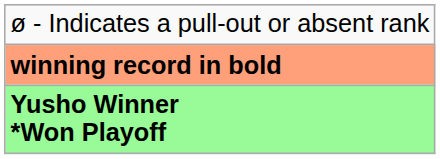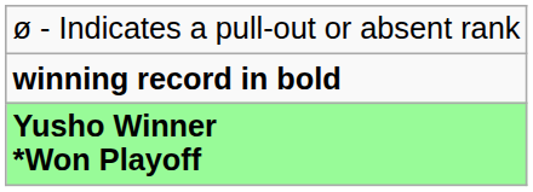row 2 | column 1: lightsalmon background -> no background
